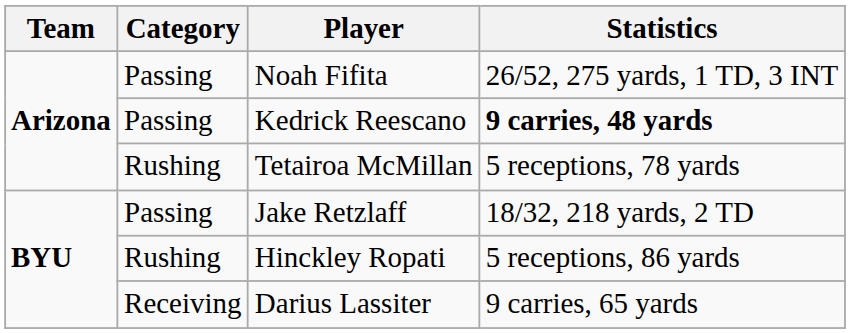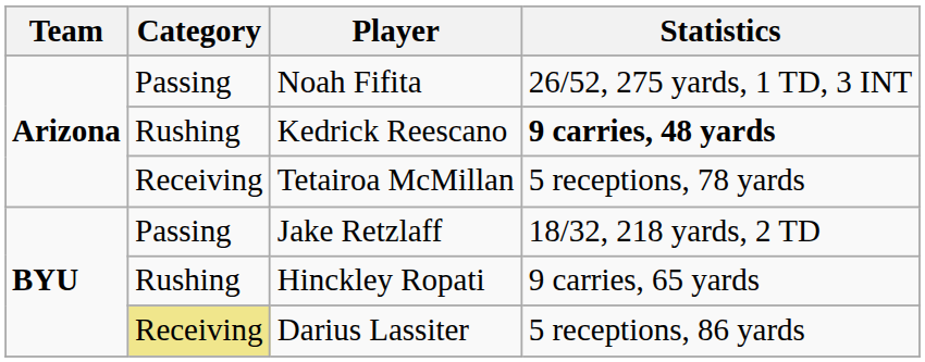Kedrick Reescano | Category: Passing -> Rushing
Tetairoa McMillan | Category: Rushing -> Receiving
Hinckley Ropati | Statistics: 5 receptions, 86 yards -> 9 carries, 65 yards
Darius Lassiter | Category: no background -> khaki background
Darius Lassiter | Statistics: 9 carries, 65 yards -> 5 receptions, 86 yards
